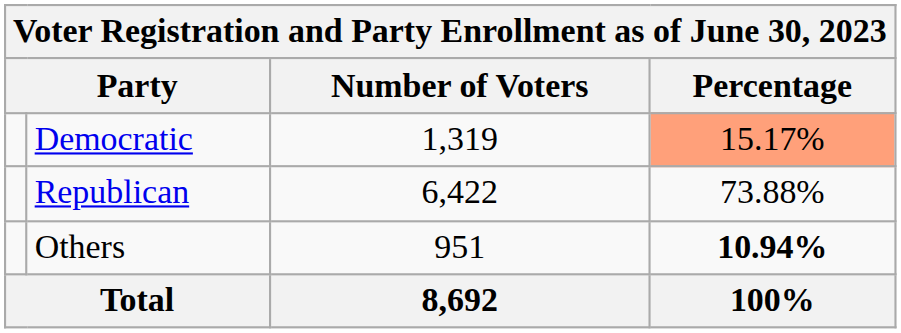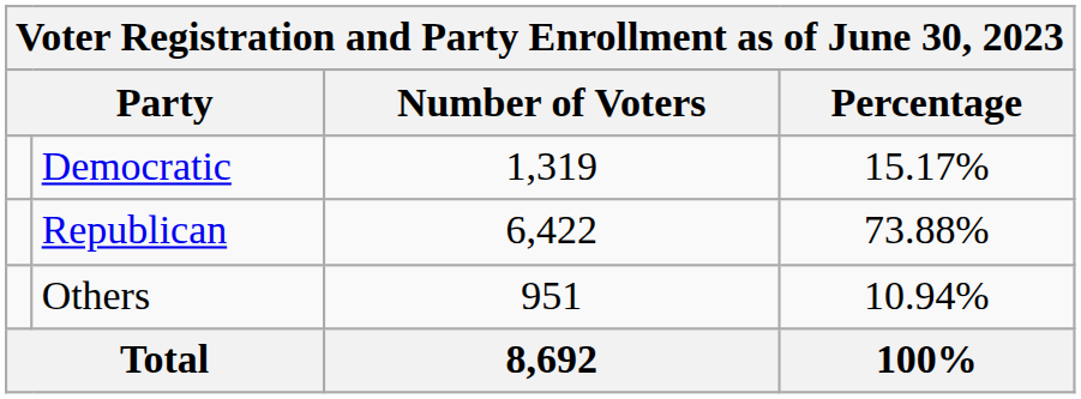Democratic | Percentage: lightsalmon background -> no background
Others | Percentage: bold -> normal
